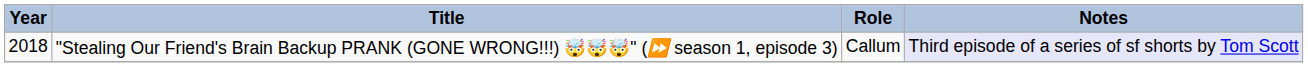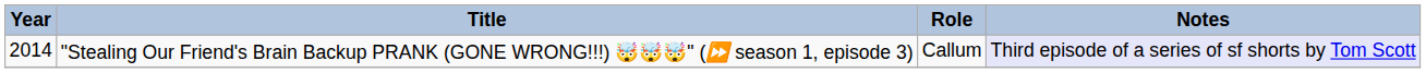row 2 | Year: 2018 -> 2014
